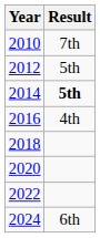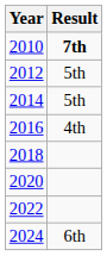2010 | Result: normal -> bold
2014 | Result: bold -> normal
